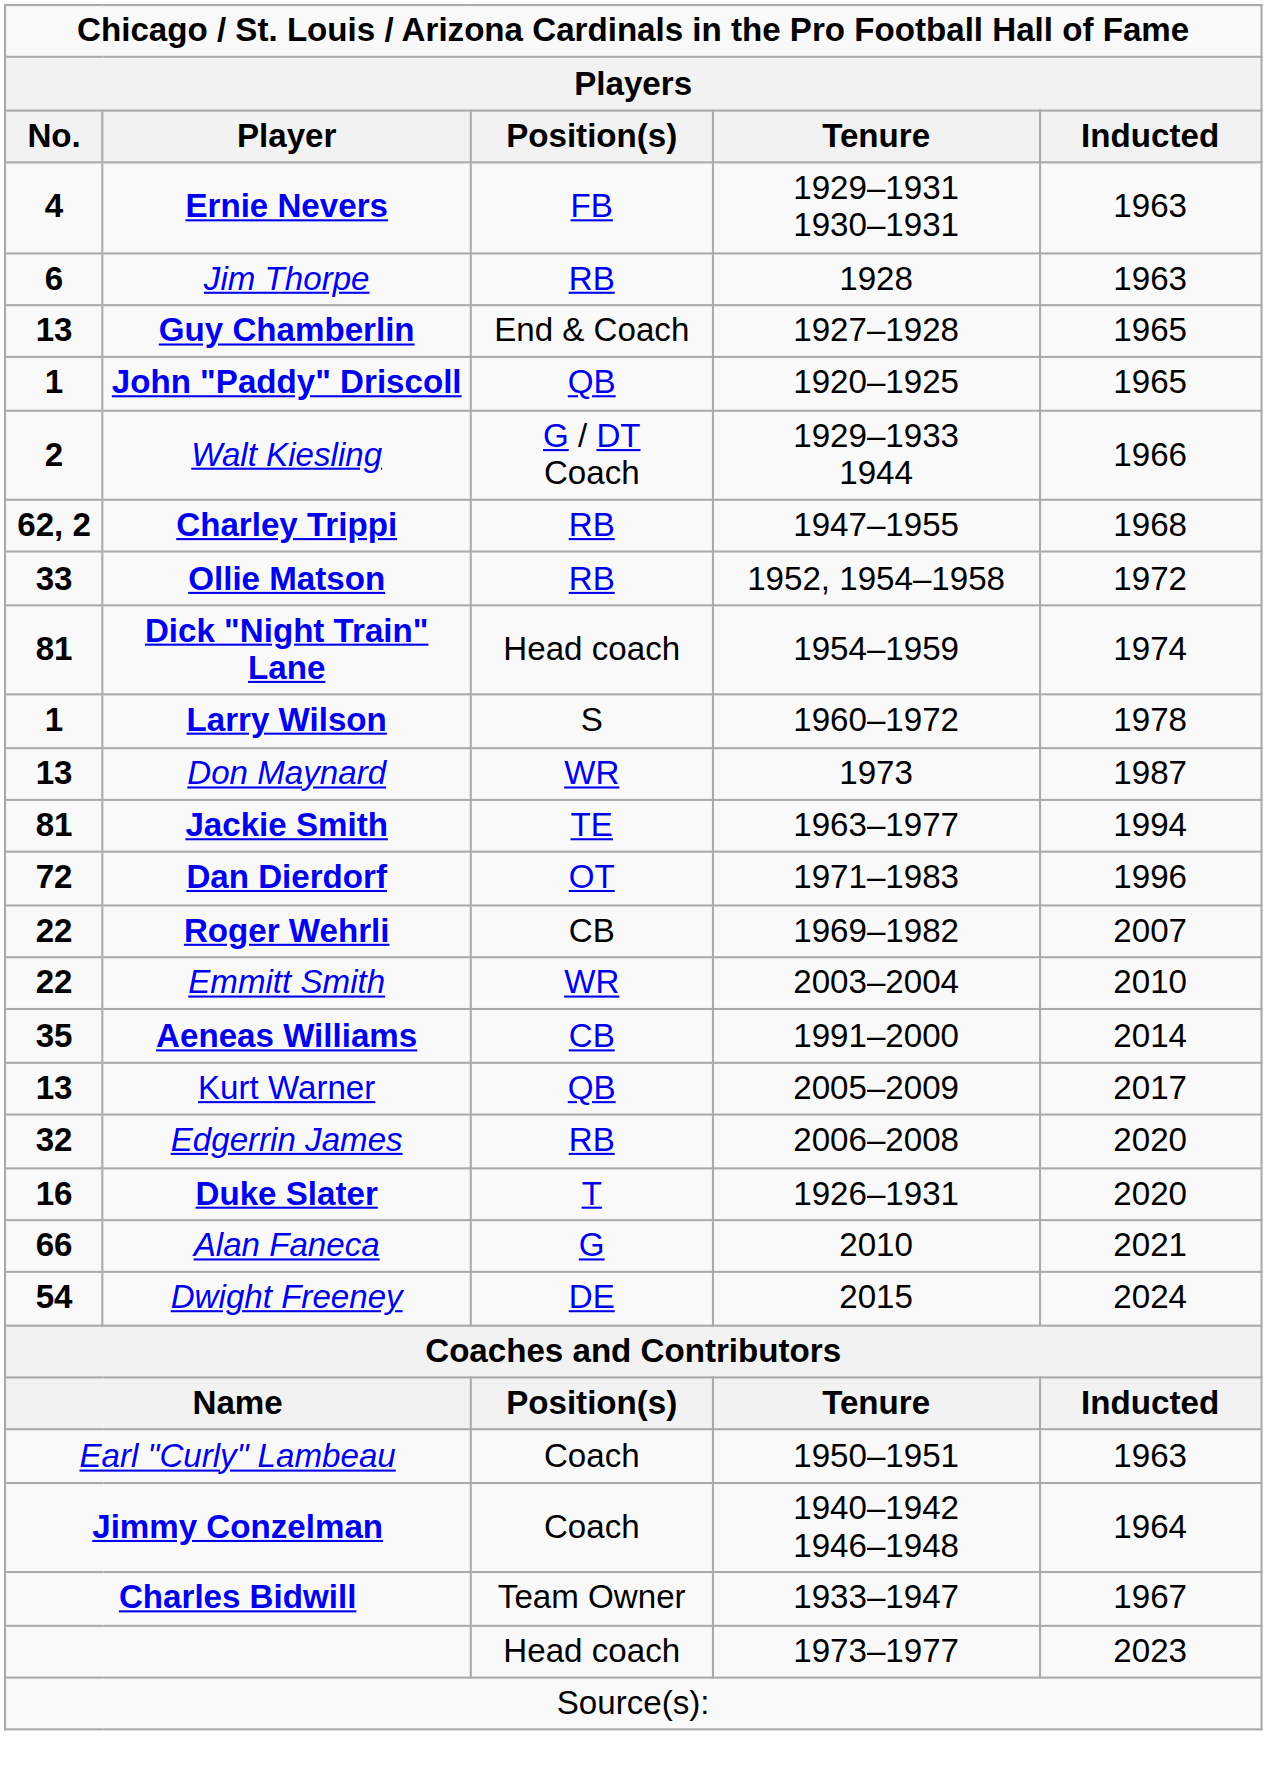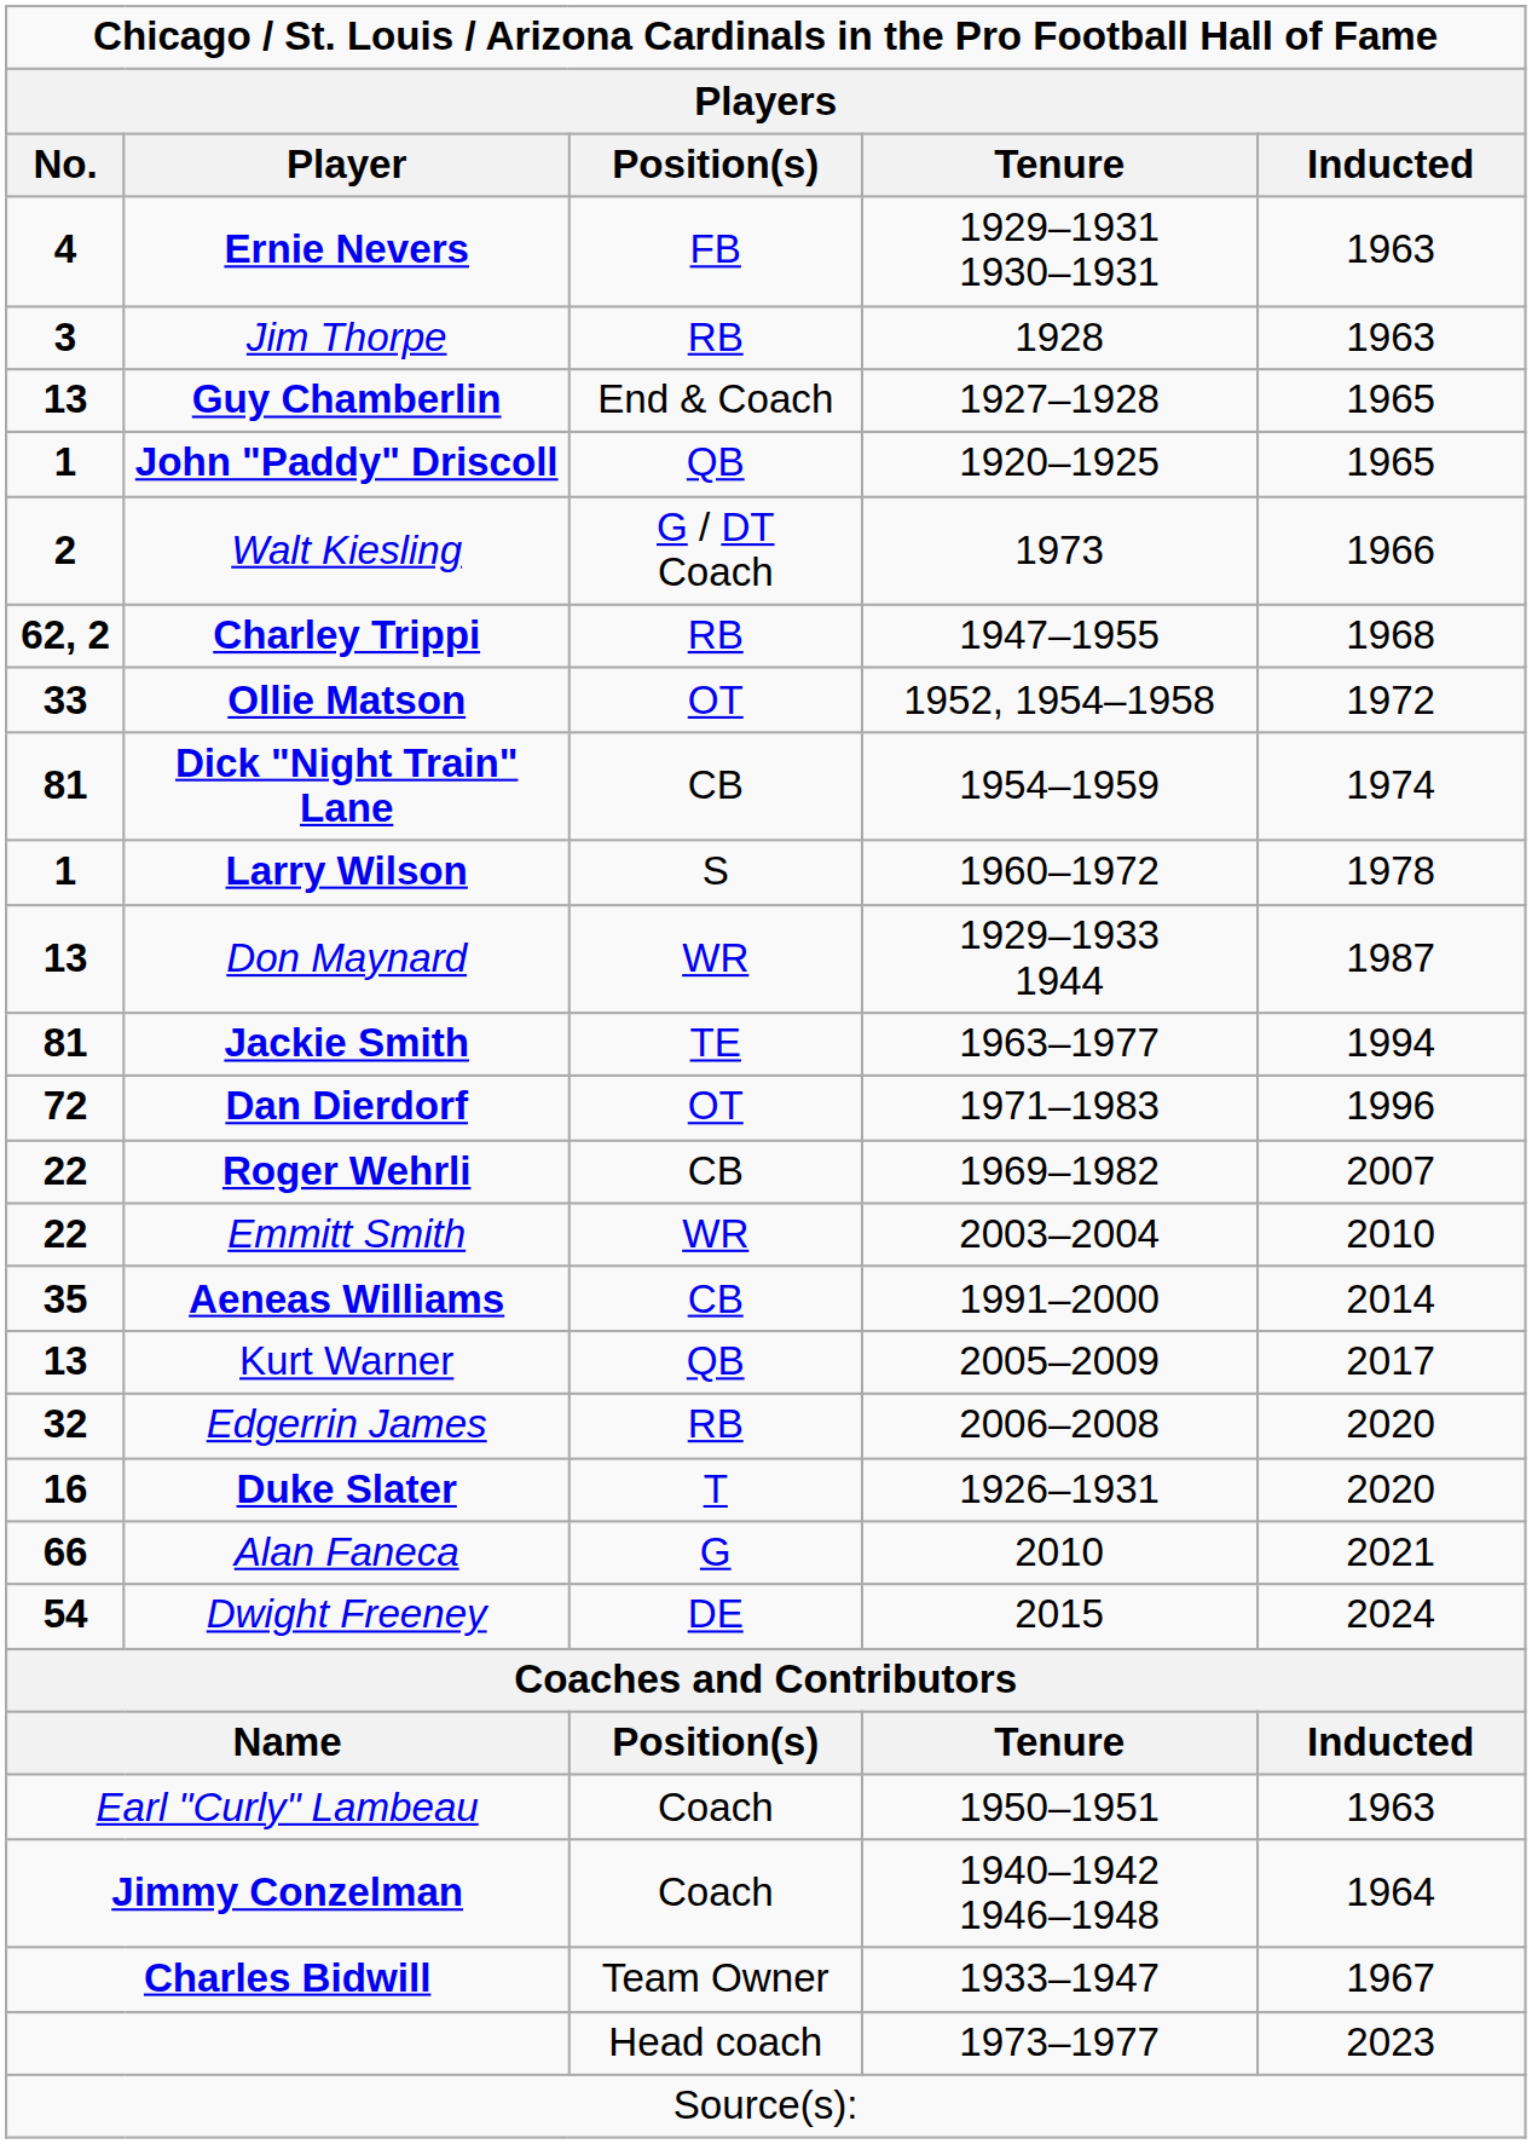Jim Thorpe | No.: 6 -> 3
Walt Kiesling | Tenure: 1929–1933 1944 -> 1973
Ollie Matson | Position(s): RB -> OT
Dick "Night Train" Lane | Position(s): Head coach -> CB
Don Maynard | Tenure: 1973 -> 1929–1933 1944
